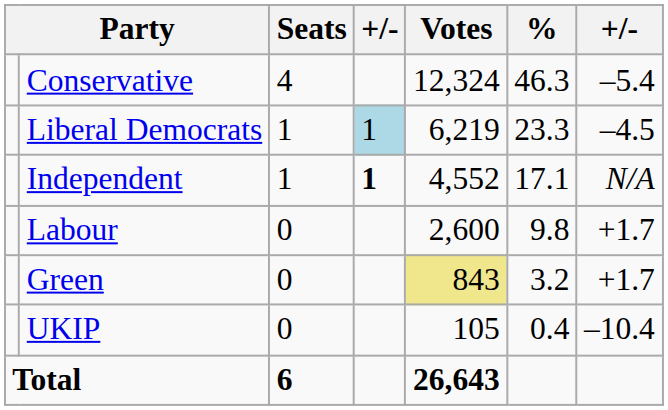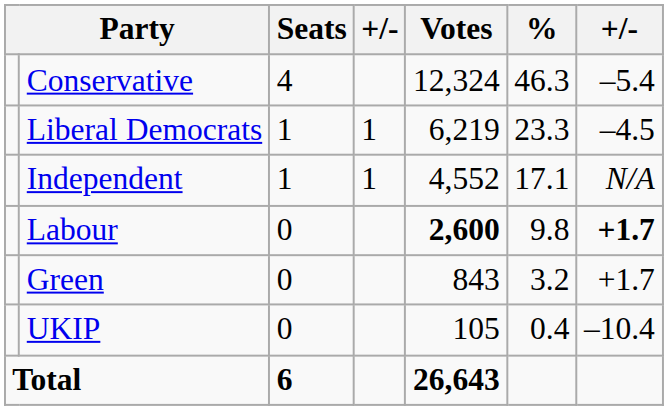Liberal Democrats | column 4: lightblue background -> no background
Independent | column 4: bold -> normal
Labour | Votes: normal -> bold
Labour | column 7: normal -> bold
Green | Votes: khaki background -> no background
